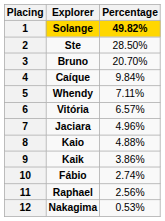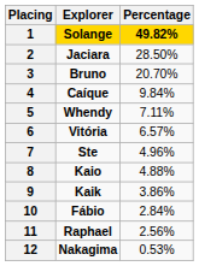2 | Explorer: Ste -> Jaciara
7 | Explorer: Jaciara -> Ste
10 | Percentage: 2.74% -> 2.84%
